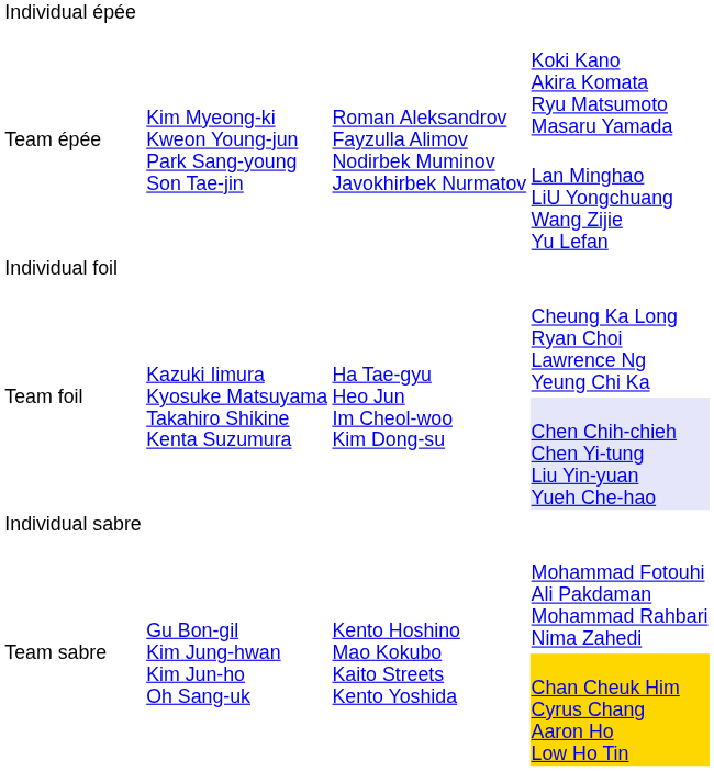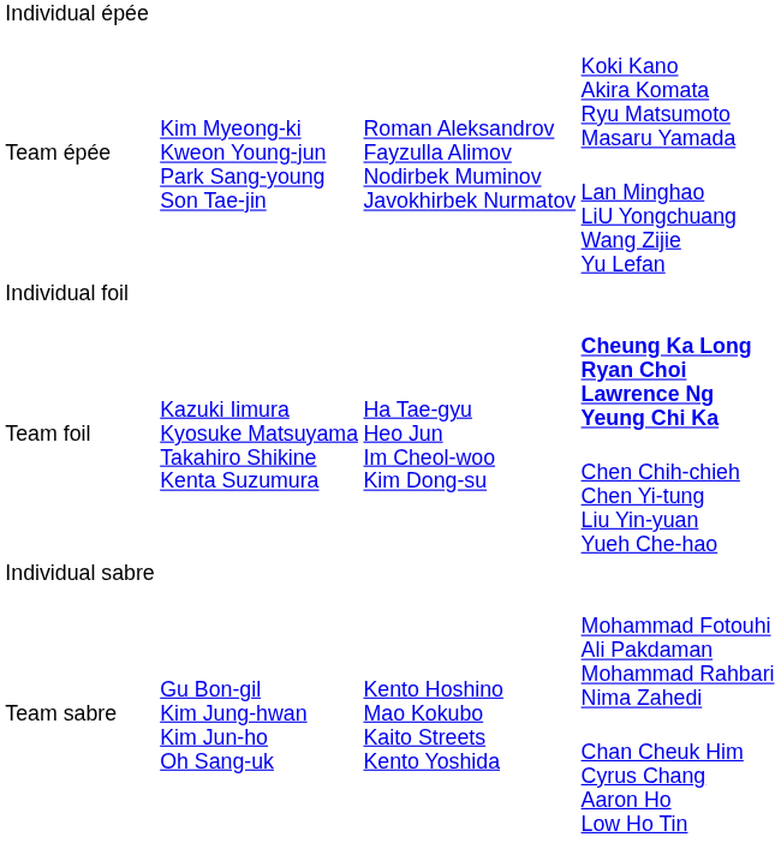Cheung Ka Long Ryan Choi Lawrence Ng Yeung Chi Ka | column 4: normal -> bold
Chen Chih-chieh Chen Yi-tung Liu Yin-yuan Yueh Che-hao | column 4: lavender background -> no background
Chan Cheuk Him Cyrus Chang Aaron Ho Low Ho Tin | column 4: gold background -> no background
